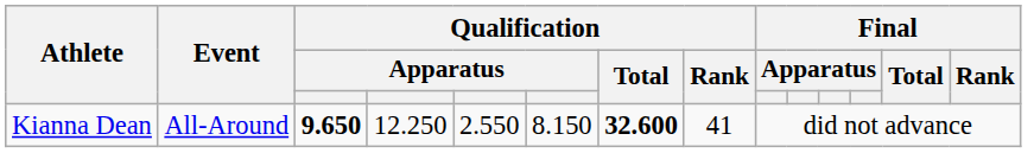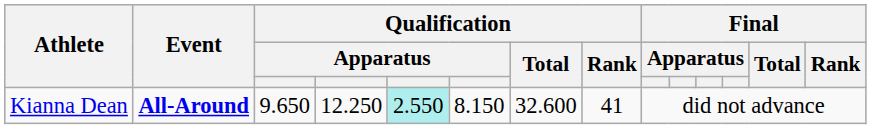row 4 | Event: normal -> bold
row 4 | column 3: bold -> normal
row 4 | column 5: no background -> paleturquoise background
row 4 | Qualification / Total: bold -> normal
